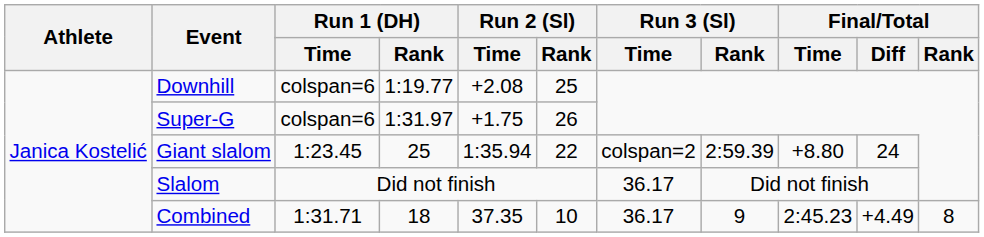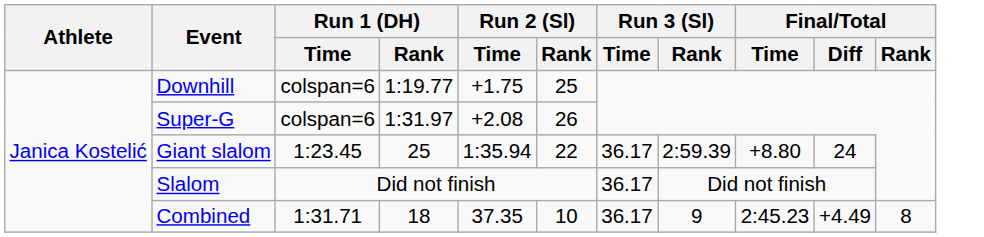Downhill | Run 2 (Sl) / Time: +2.08 -> +1.75
Super-G | Run 2 (Sl) / Time: +1.75 -> +2.08
Giant slalom | Run 3 (Sl) / Time: colspan=2 -> 36.17
